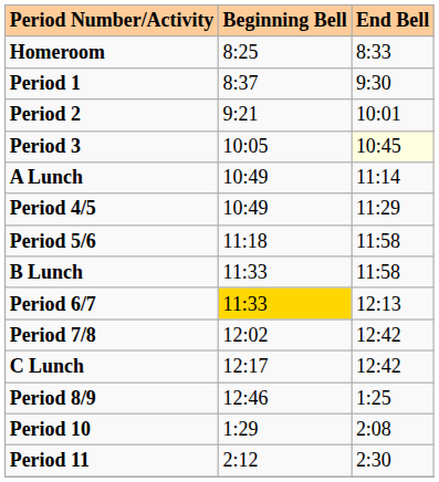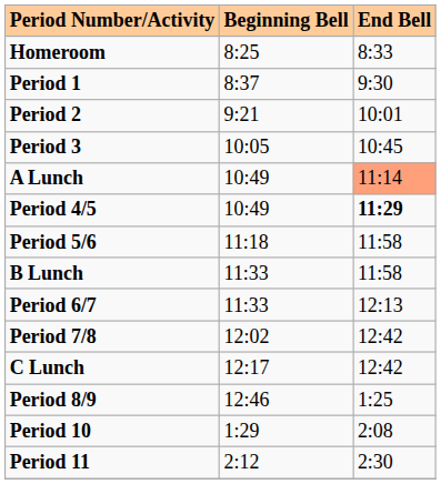Period 3 | End Bell: lightyellow background -> no background
A Lunch | End Bell: no background -> lightsalmon background
Period 4/5 | End Bell: normal -> bold
Period 6/7 | Beginning Bell: gold background -> no background
